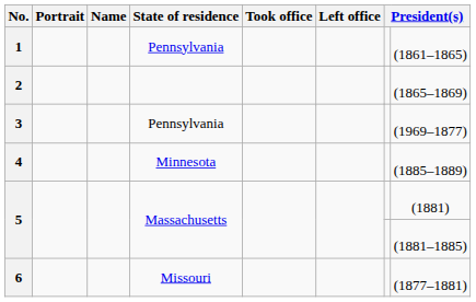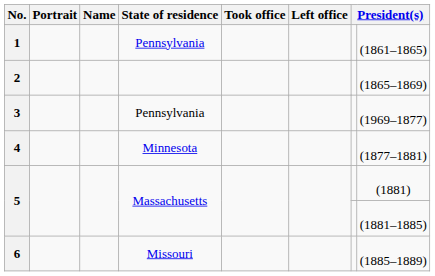4 | column 8: (1885–1889) -> (1877–1881)
6 | column 8: (1877–1881) -> (1885–1889)
